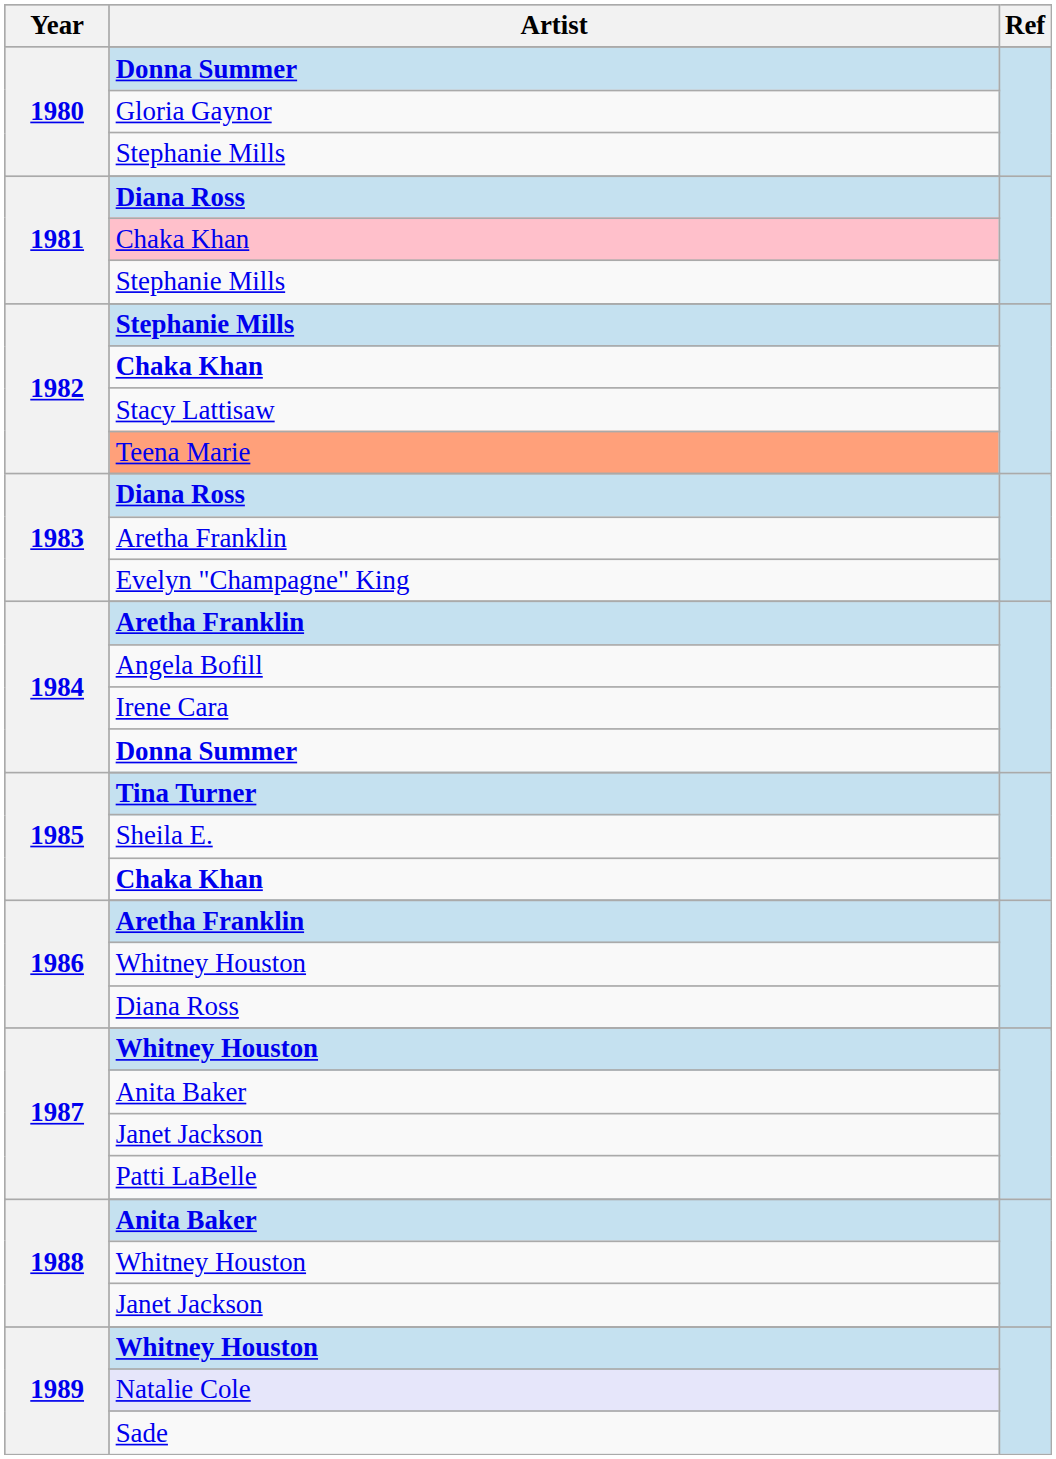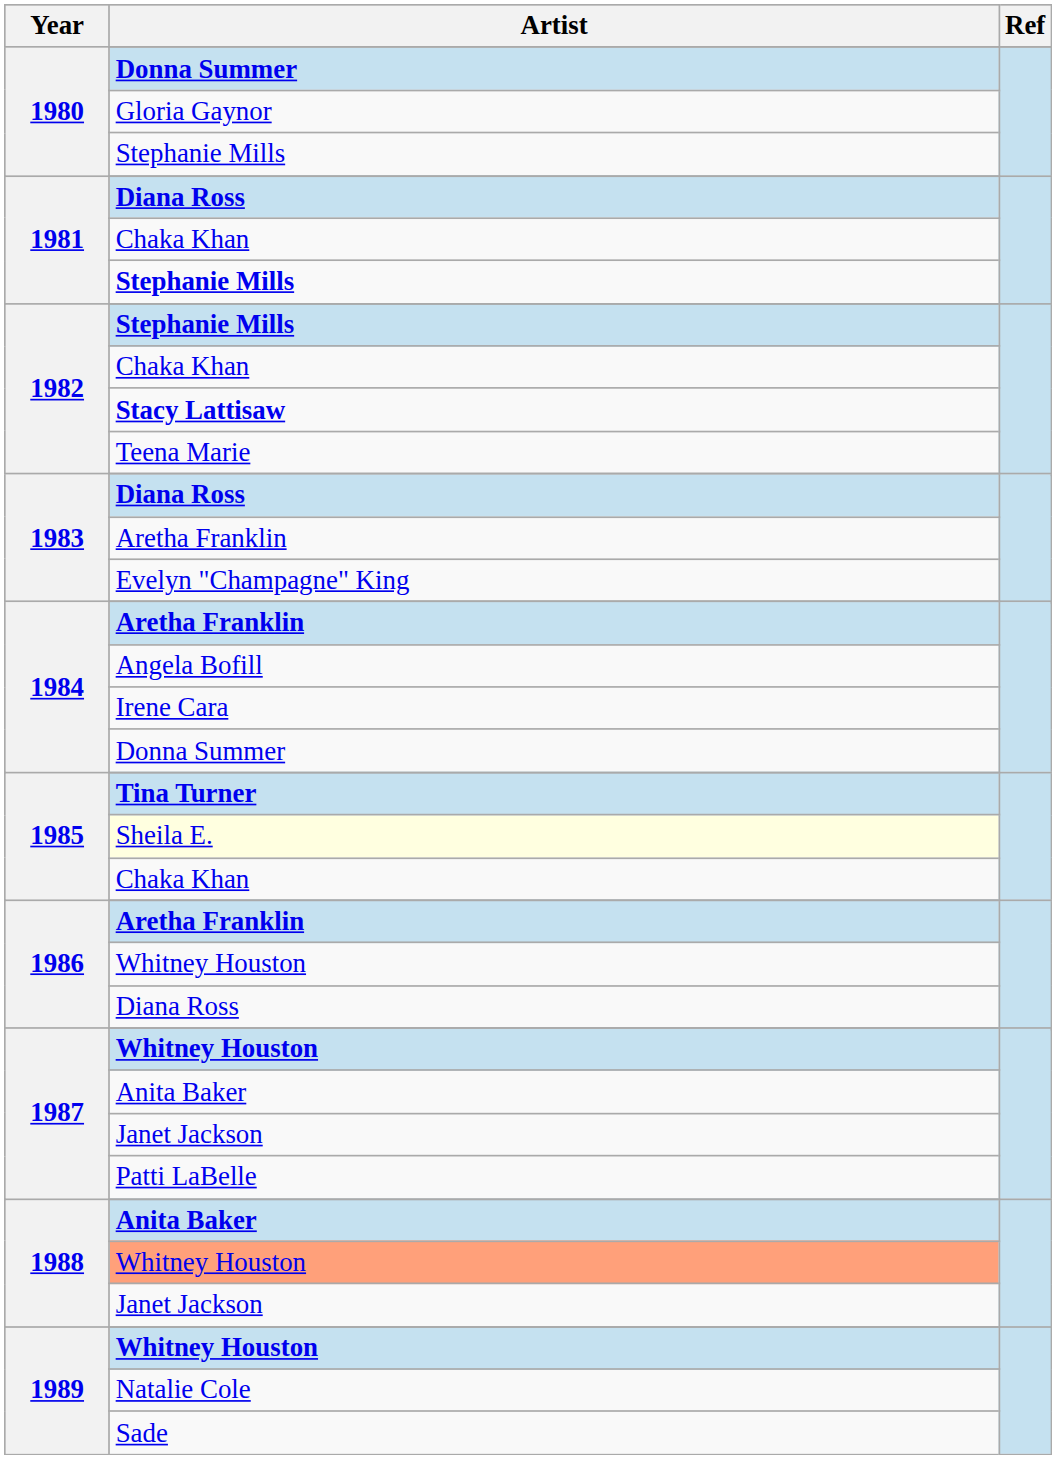1981 / Chaka Khan | Artist: pink background -> no background
1981 / Stephanie Mills | Artist: normal -> bold
1982 / Chaka Khan | Artist: bold -> normal
Stacy Lattisaw | Artist: normal -> bold
Teena Marie | Artist: lightsalmon background -> no background
1984 / Donna Summer | Artist: bold -> normal
Sheila E. | Artist: no background -> lightyellow background
1985 / Chaka Khan | Artist: bold -> normal
1988 / Whitney Houston | Artist: no background -> lightsalmon background
Natalie Cole | Artist: lavender background -> no background
